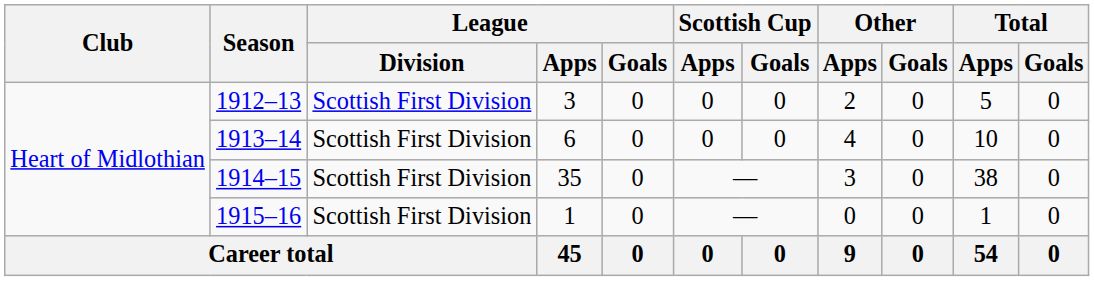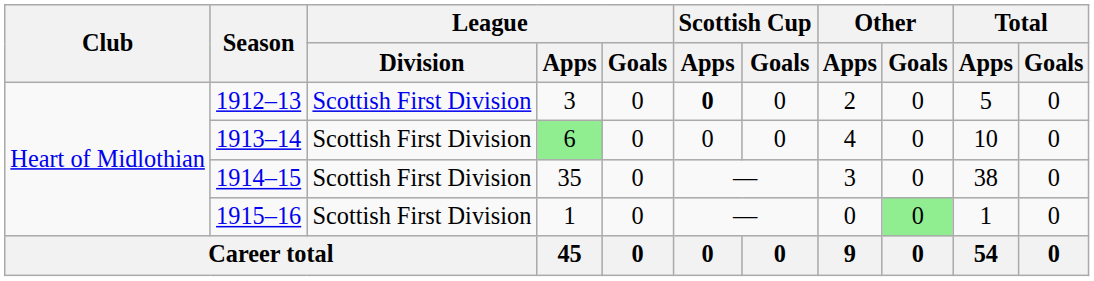1912–13 | Scottish Cup / Apps: normal -> bold
1913–14 | League / Apps: no background -> lightgreen background
1915–16 | Other / Goals: no background -> lightgreen background
